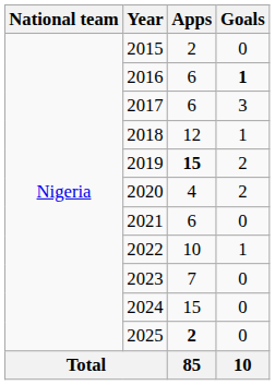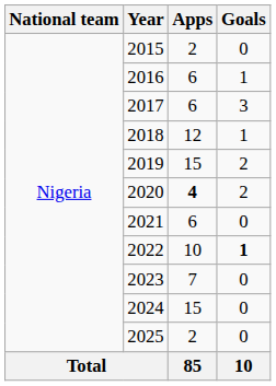2016 | Goals: bold -> normal
2019 | Apps: bold -> normal
2020 | Apps: normal -> bold
2022 | Goals: normal -> bold
2025 | Apps: bold -> normal
